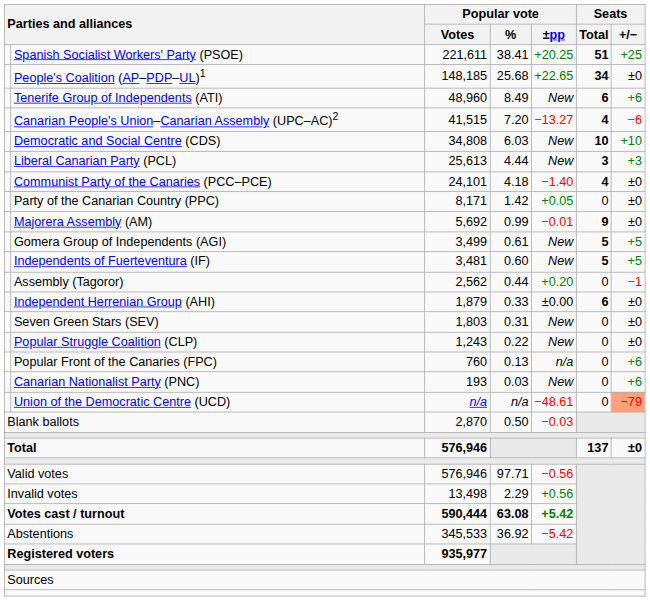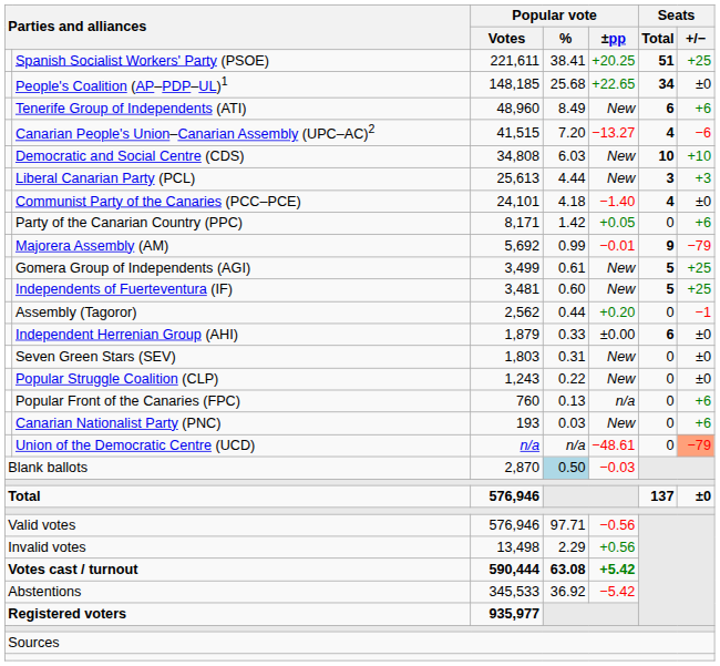Party of the Canarian Country (PPC) | Seats / +/−: ±0 -> +6
Majorera Assembly (AM) | Seats / +/−: ±0 -> −79
Gomera Group of Independents (AGI) | Seats / +/−: +5 -> +25
Independents of Fuerteventura (IF) | Seats / +/−: +5 -> +25
Blank ballots | Popular vote / %: no background -> lightblue background
